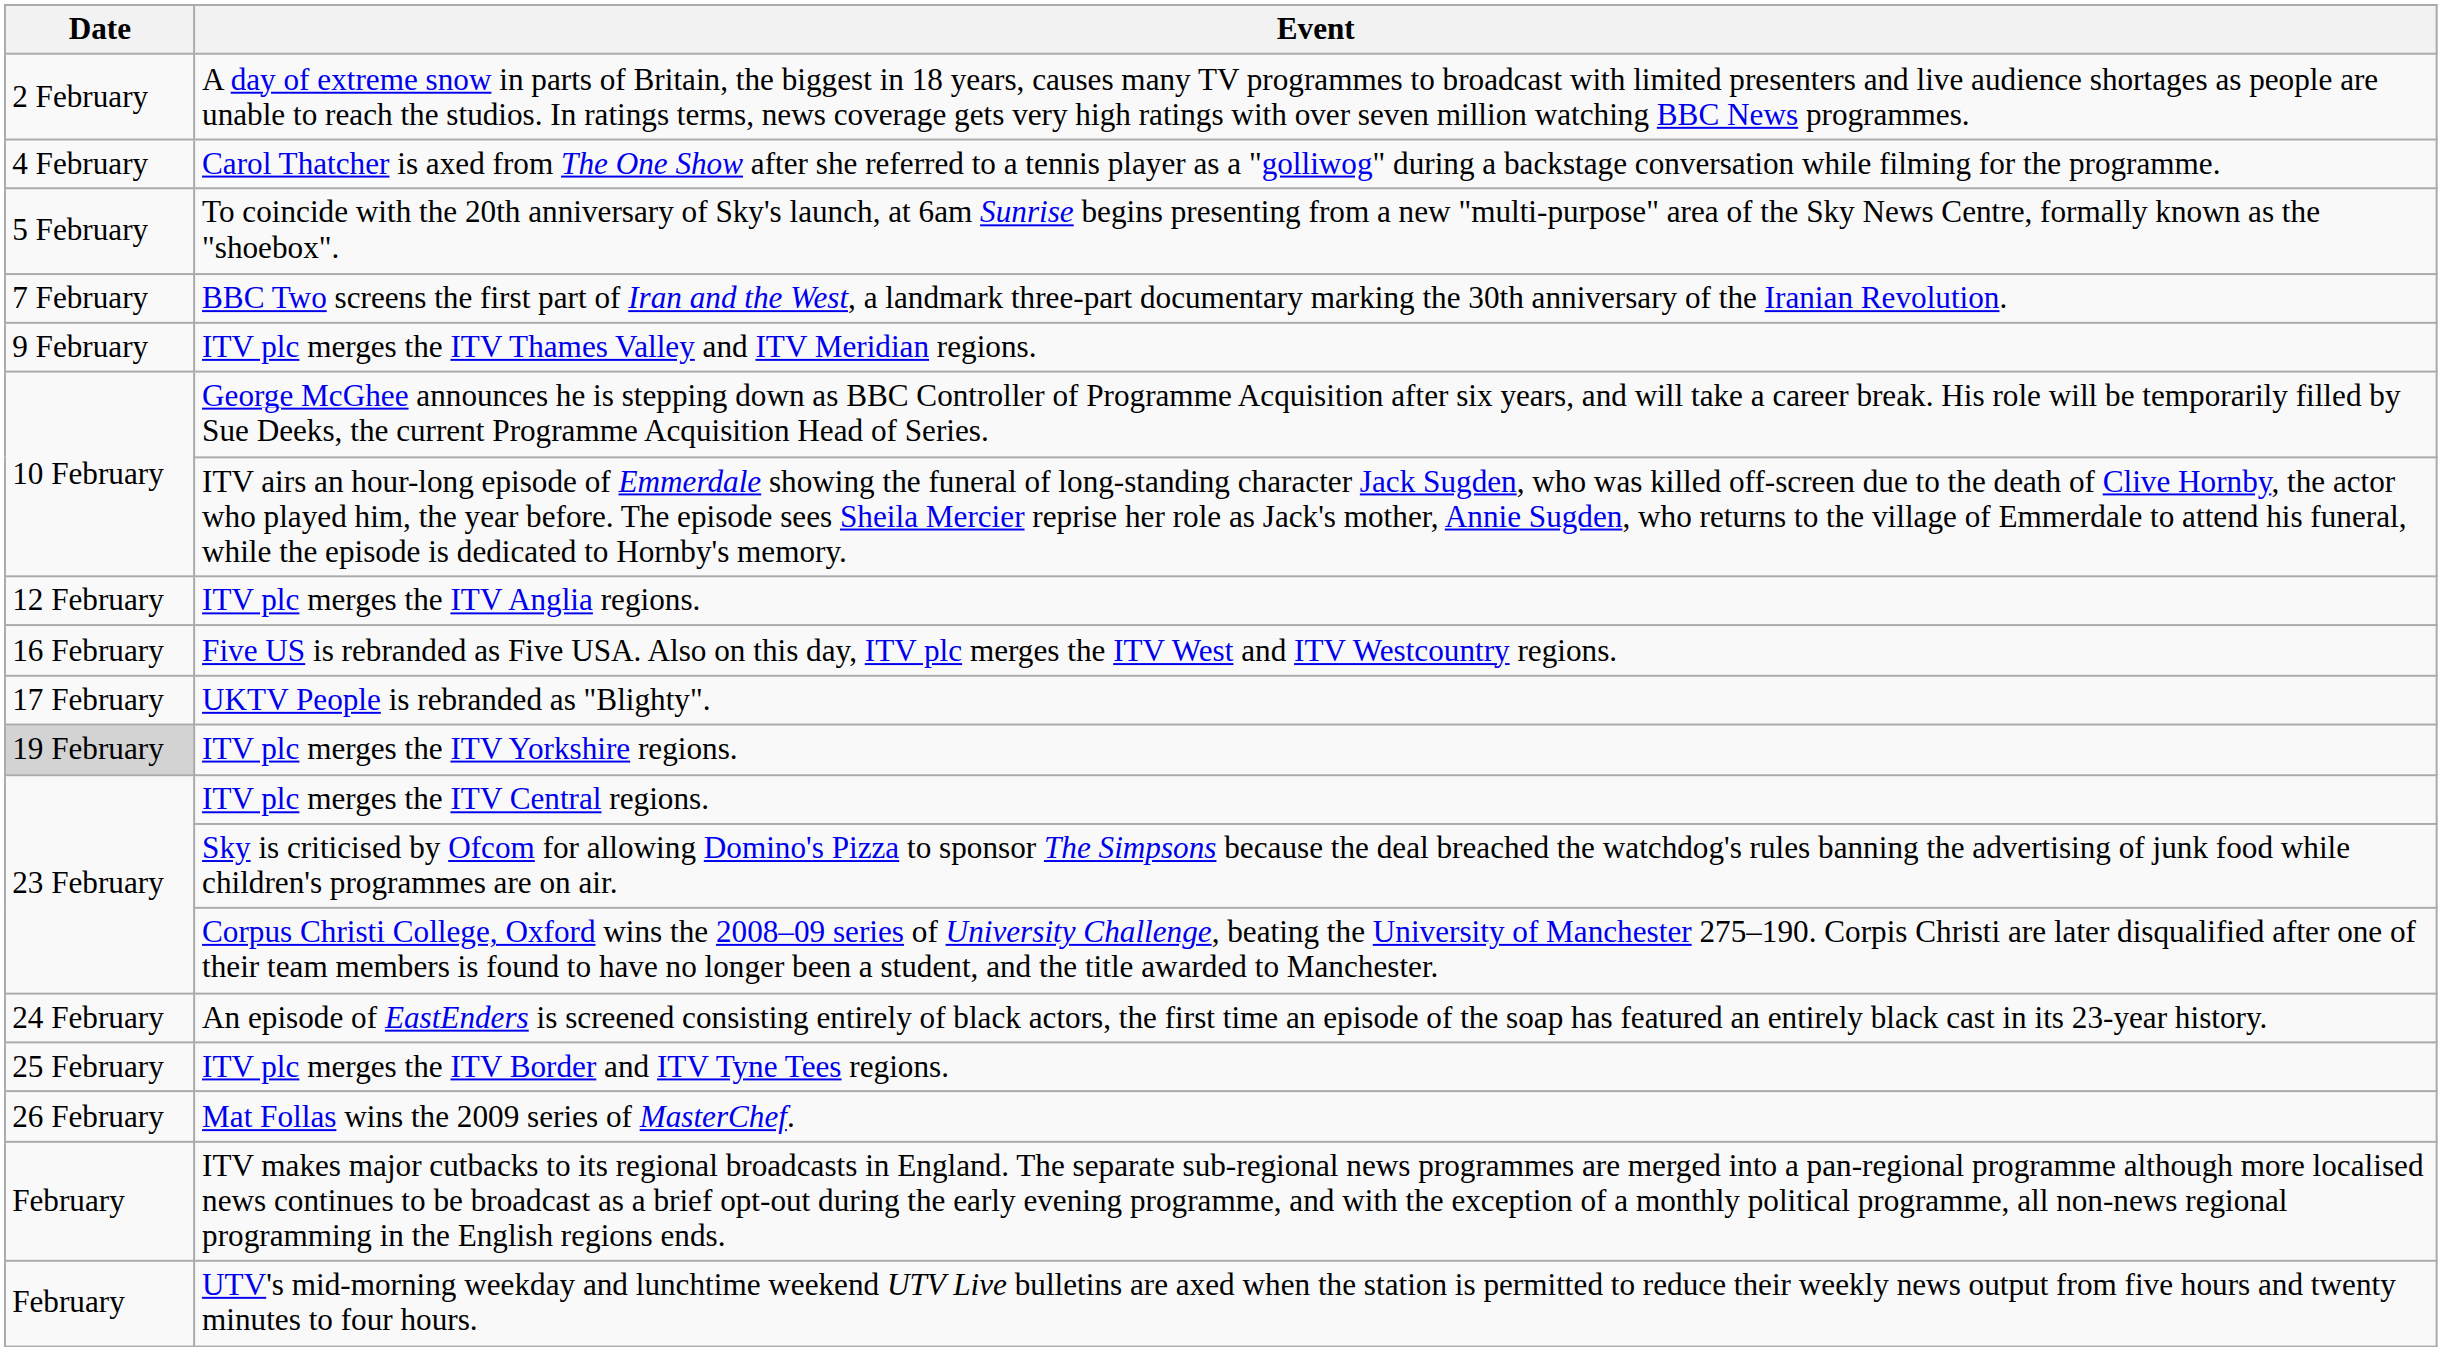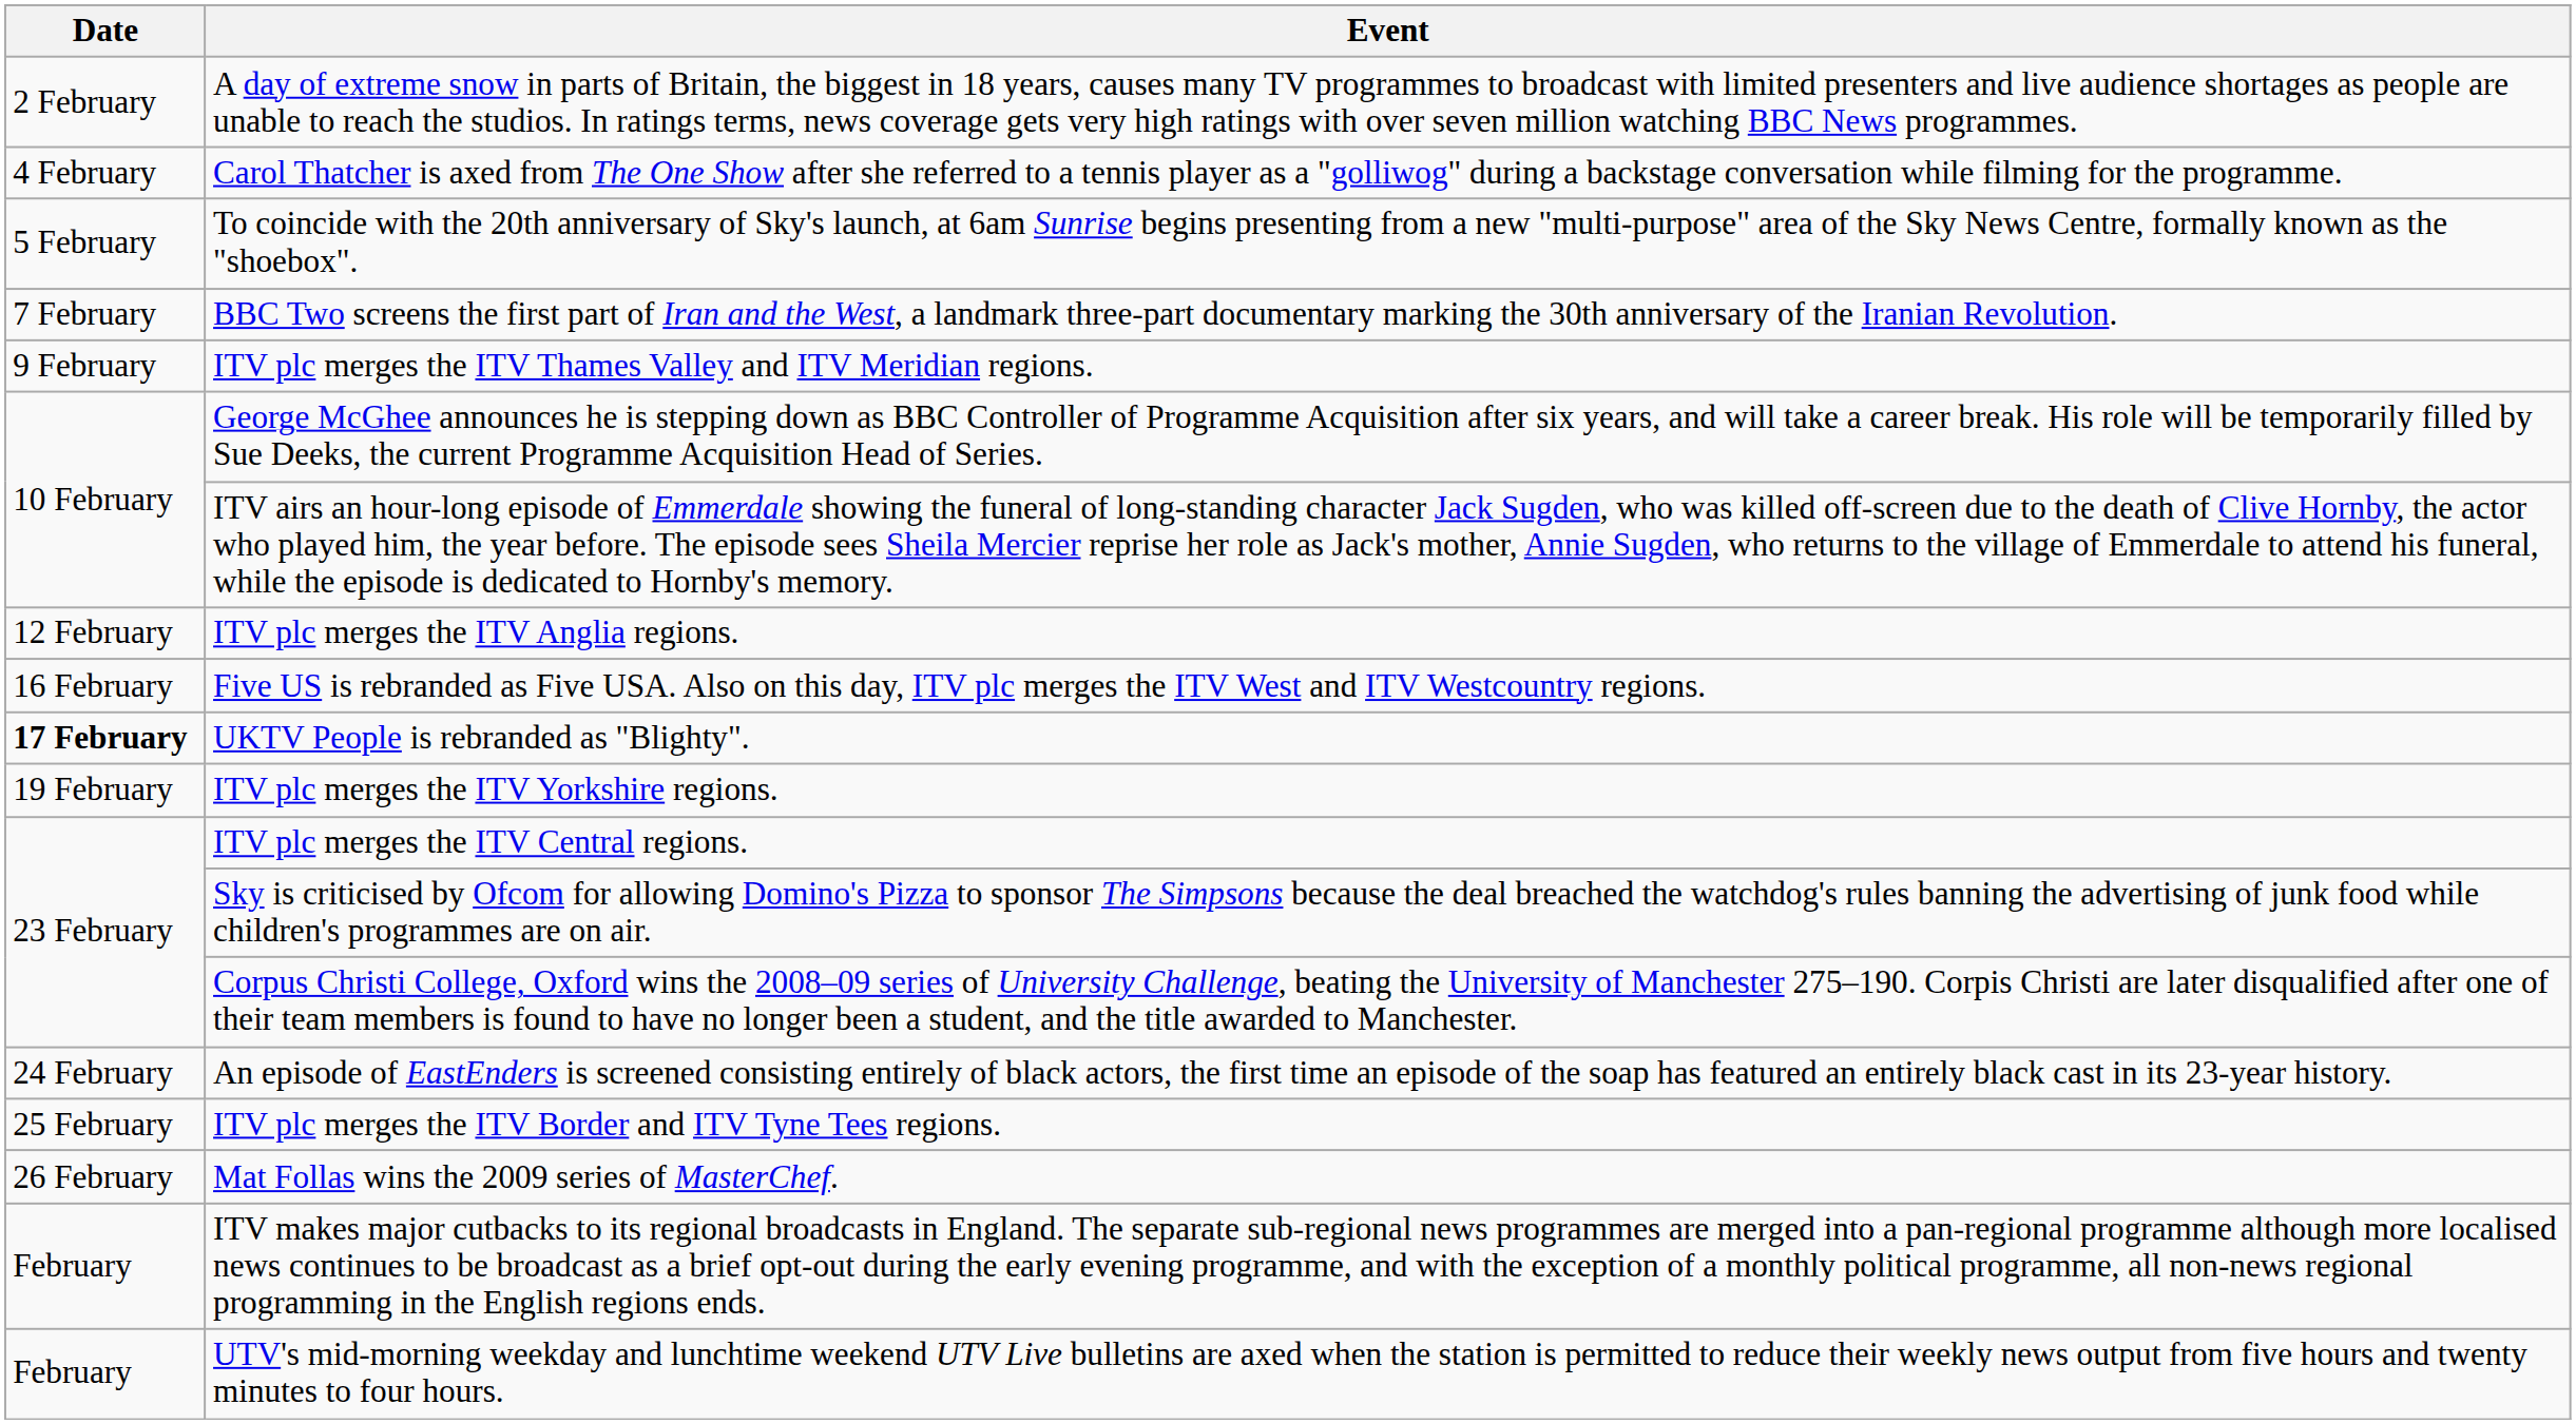UKTV People is rebranded as "Blighty". | Date: normal -> bold
ITV plc merges the ITV Yorkshire regions. | Date: lightgrey background -> no background
